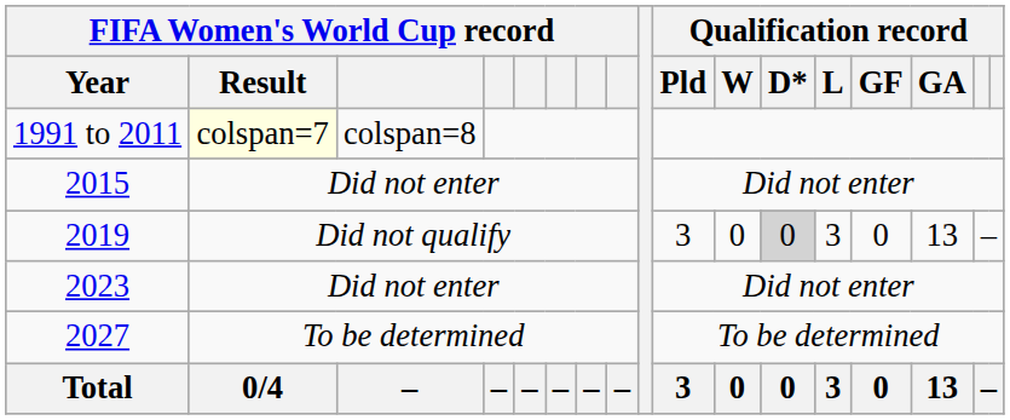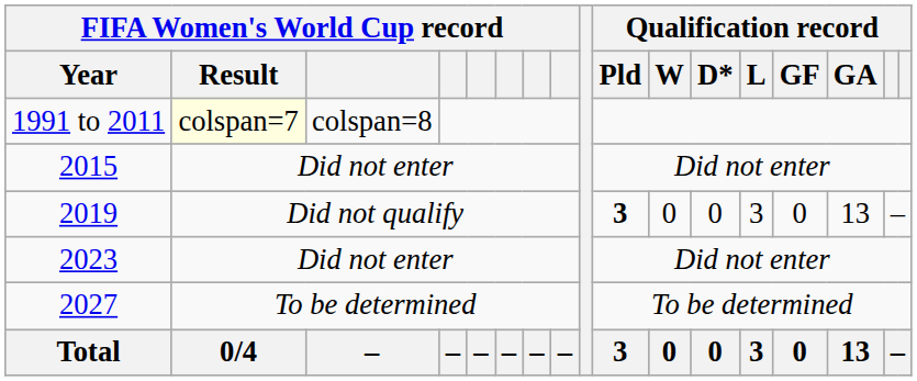2019 | Qualification record / Pld: normal -> bold
2019 | Qualification record / D*: lightgrey background -> no background
